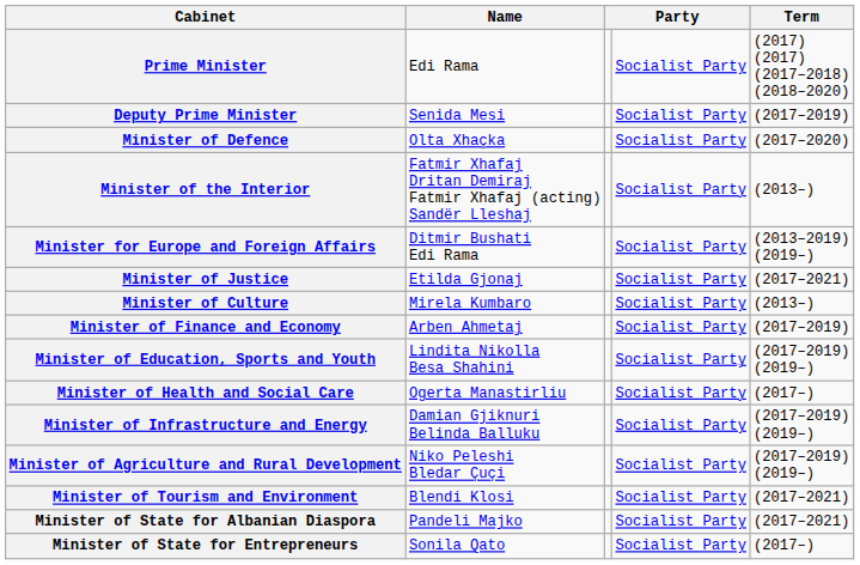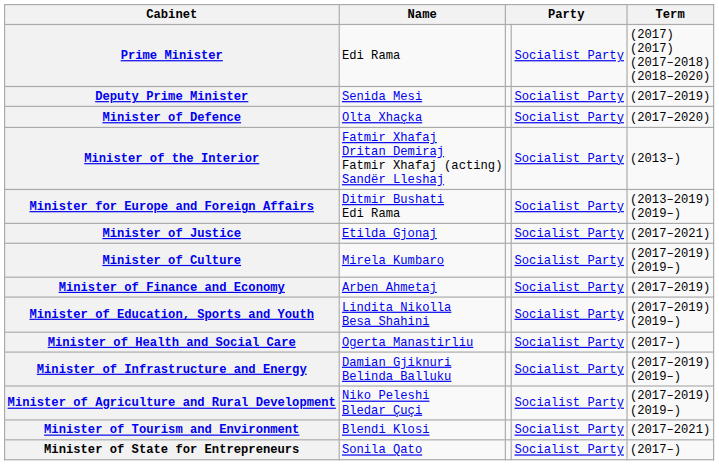Minister of Culture | Term: (2013–) -> (2017–2019) (2019–)
- row: Minister of State for Albanian Diaspora | Pandeli Majko | Socialist Party | (2017–2021)
